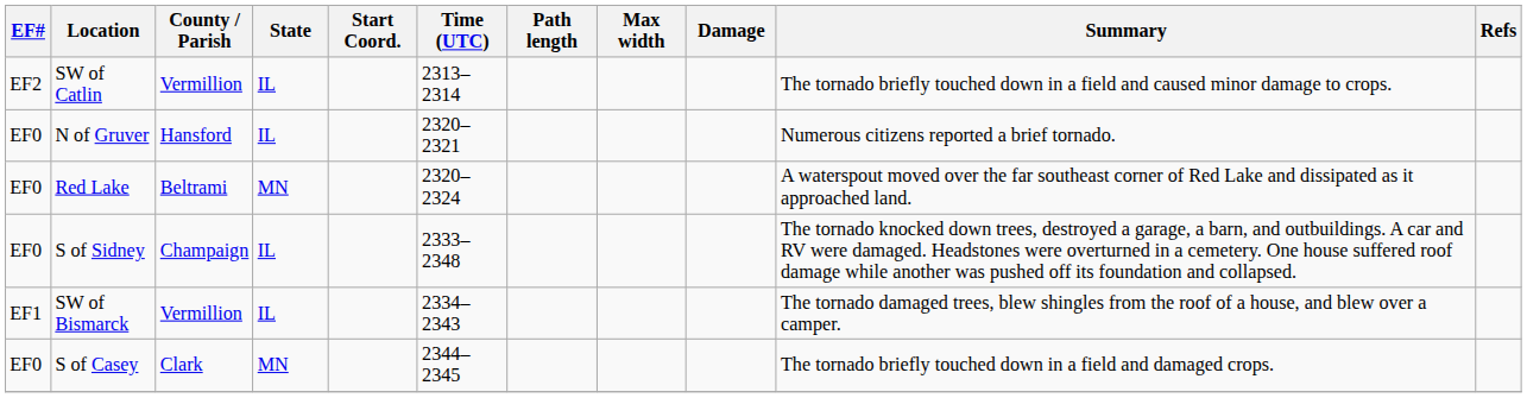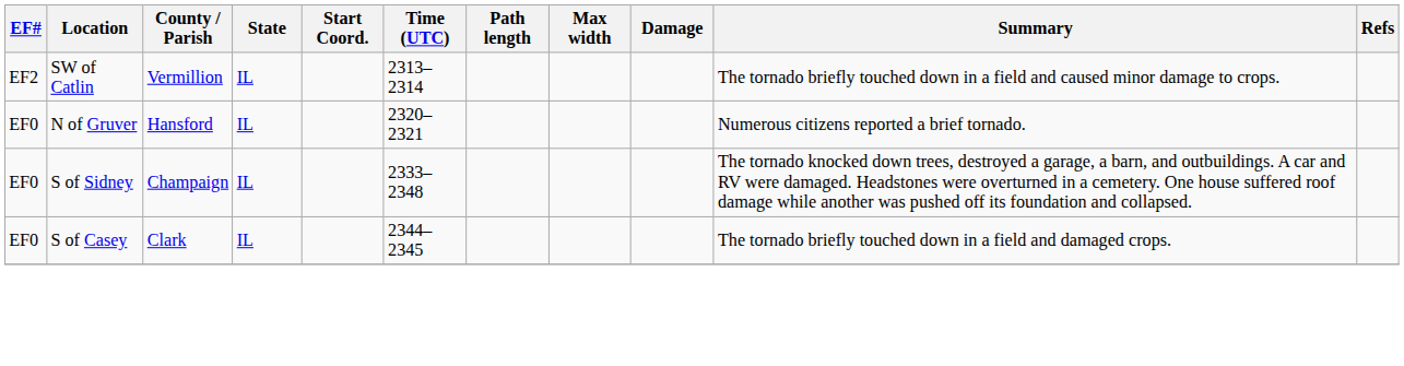- row: EF0 | Red Lake | Beltrami | MN | 2320–2324 | A waterspout moved over the far southeast corner of Red Lake and dissipated as it approached land.
- row: EF1 | SW of Bismarck | Vermillion | IL | 2334–2343 | The tornado damaged trees, blew shingles from the roof of a house, and blew over a camper.
S of Casey | State: MN -> IL
